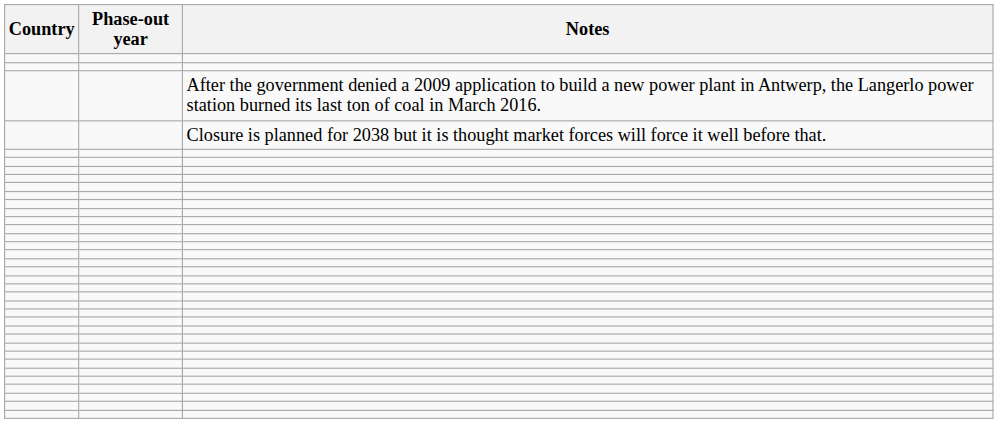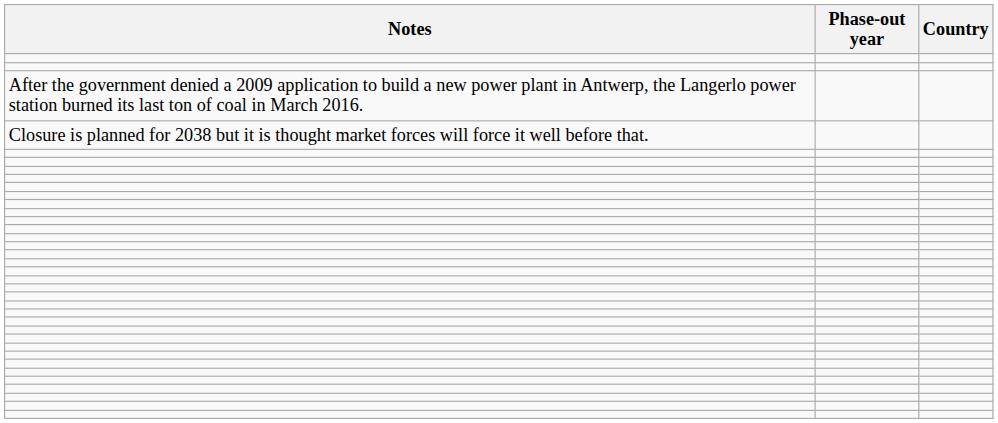columns swapped: Country <-> Notes
